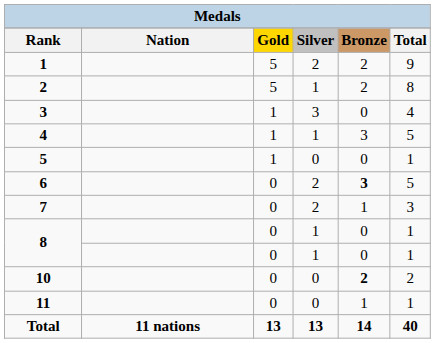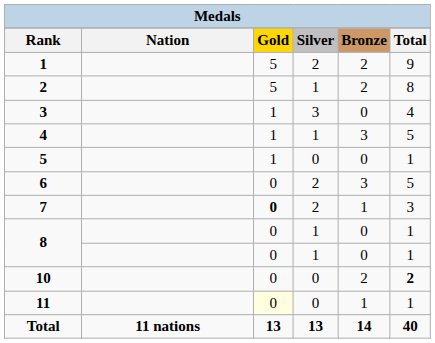6 | column 5: bold -> normal
7 | column 3: normal -> bold
10 | column 5: bold -> normal
10 | column 6: normal -> bold
11 | column 3: no background -> lightyellow background
